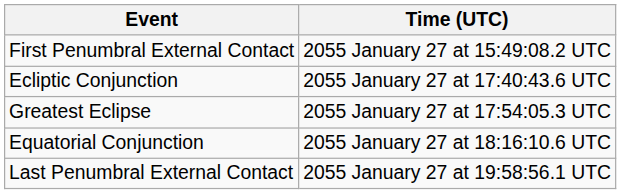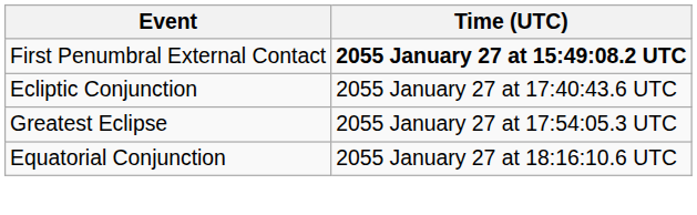First Penumbral External Contact | Time (UTC): normal -> bold
- row: Last Penumbral External Contact | 2055 January 27 at 19:58:56.1 UTC
